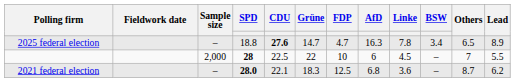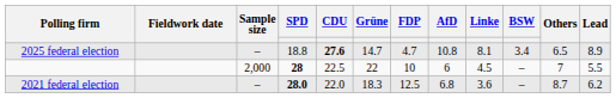2025 federal election | AfD: 16.3 -> 10.8
2025 federal election | Linke: 7.8 -> 8.1
2021 federal election | CDU: 22.1 -> 22.0
